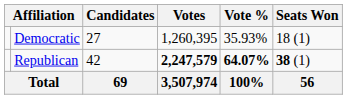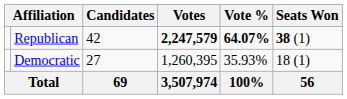rows swapped: Republican <-> Democratic
